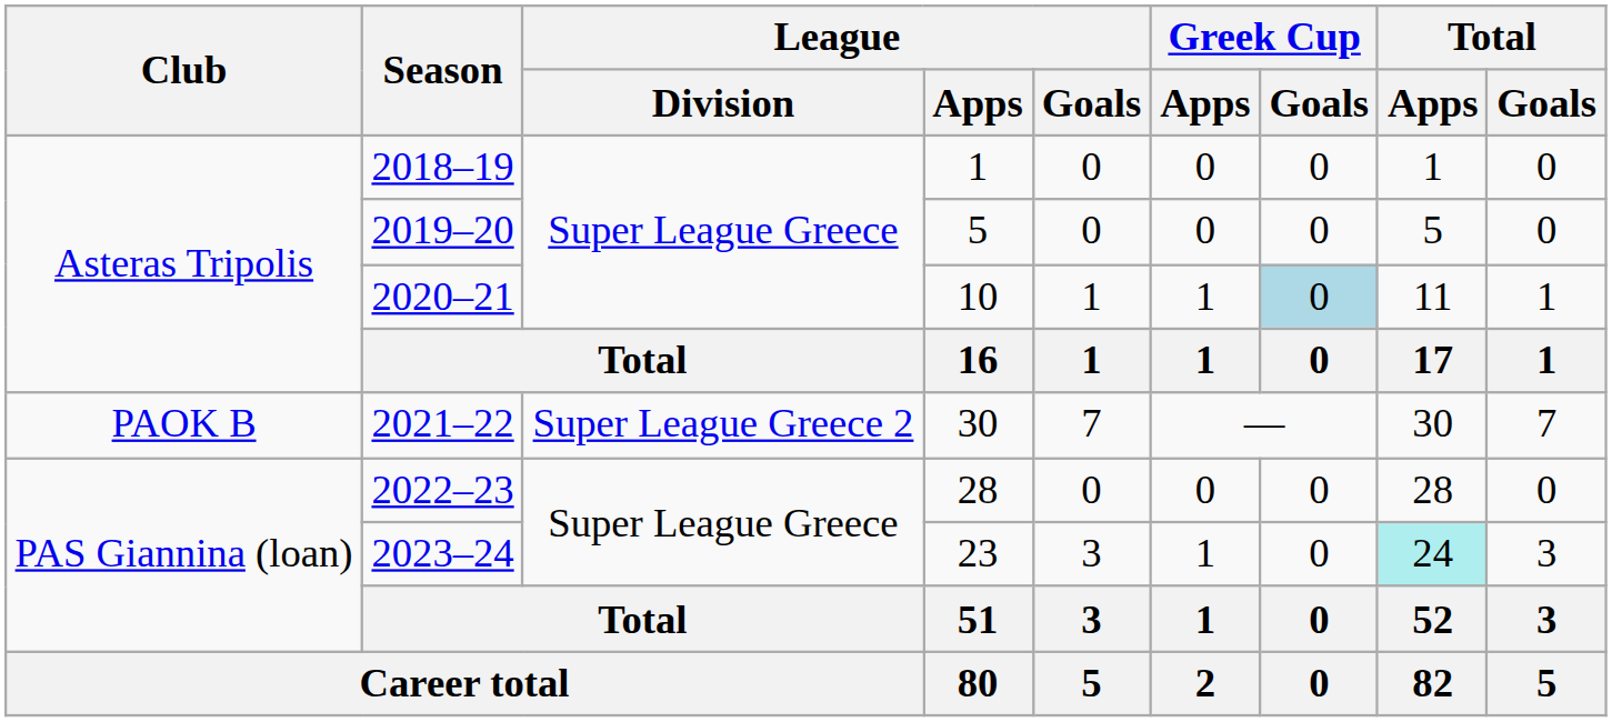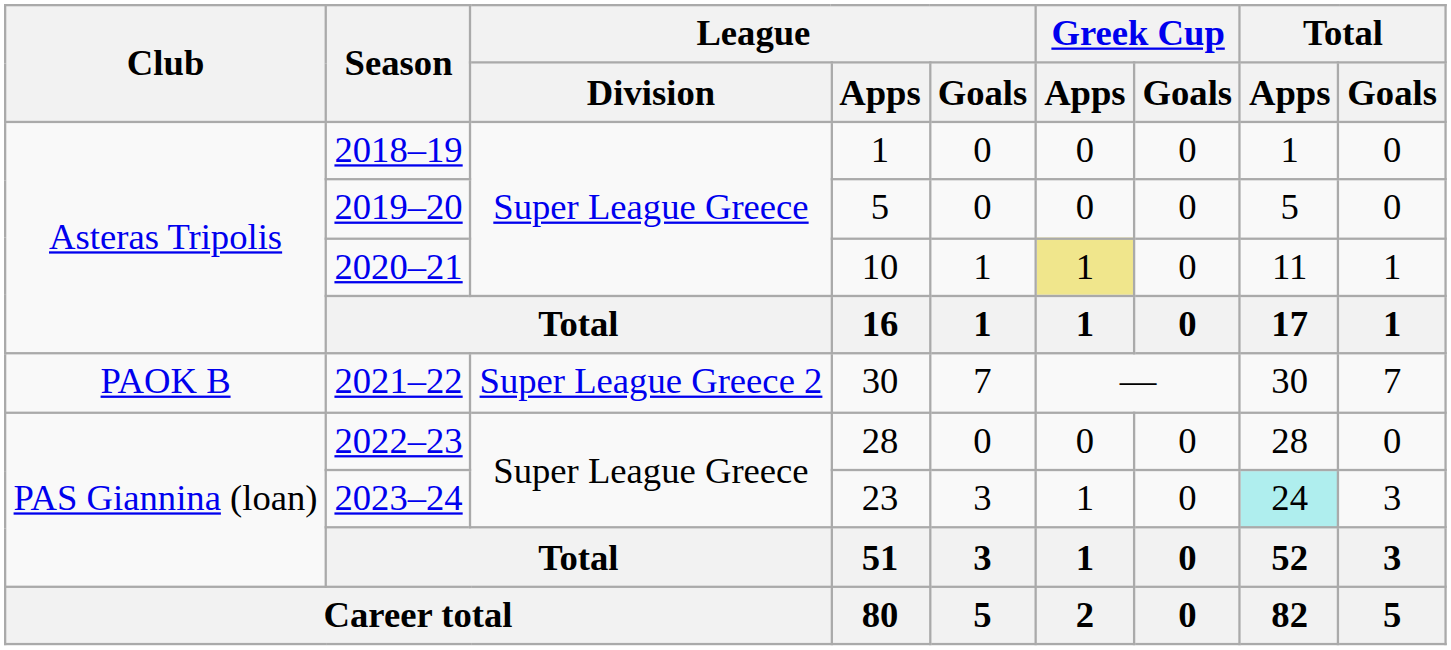2020–21 | Greek Cup / Apps: no background -> khaki background
2020–21 | Greek Cup / Goals: lightblue background -> no background
